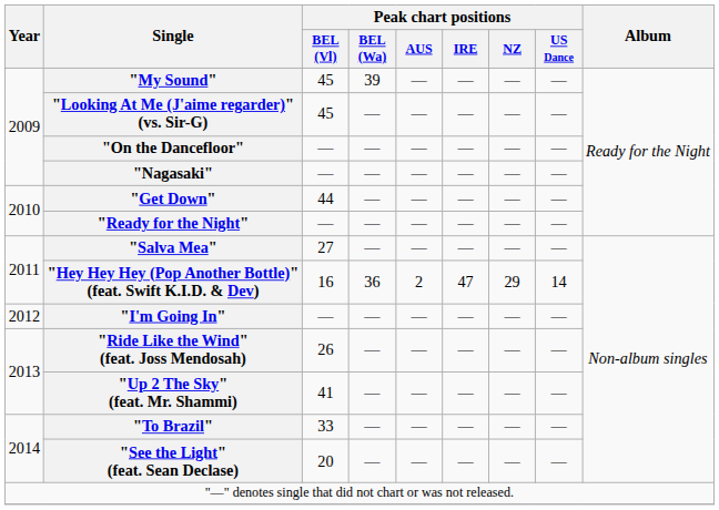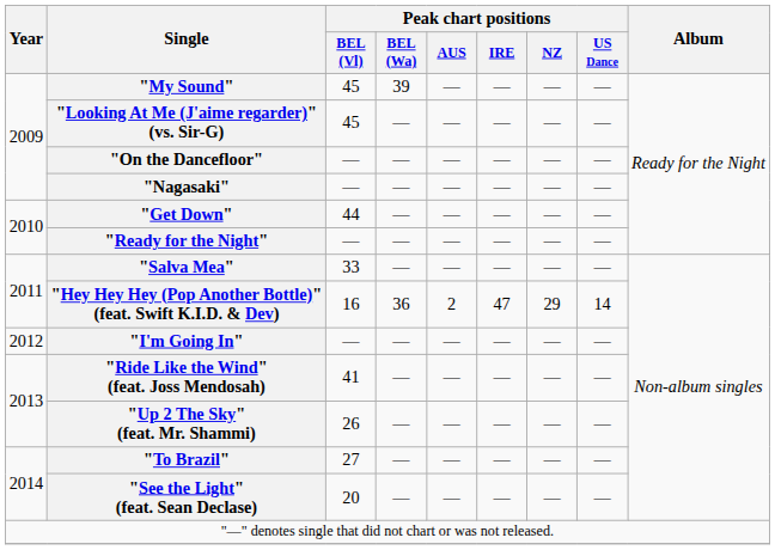"Salva Mea" | Peak chart positions / BEL (Vl): 27 -> 33
"Ride Like the Wind" (feat. Joss Mendosah) | Peak chart positions / BEL (Vl): 26 -> 41
"Up 2 The Sky" (feat. Mr. Shammi) | Peak chart positions / BEL (Vl): 41 -> 26
"To Brazil" | Peak chart positions / BEL (Vl): 33 -> 27
